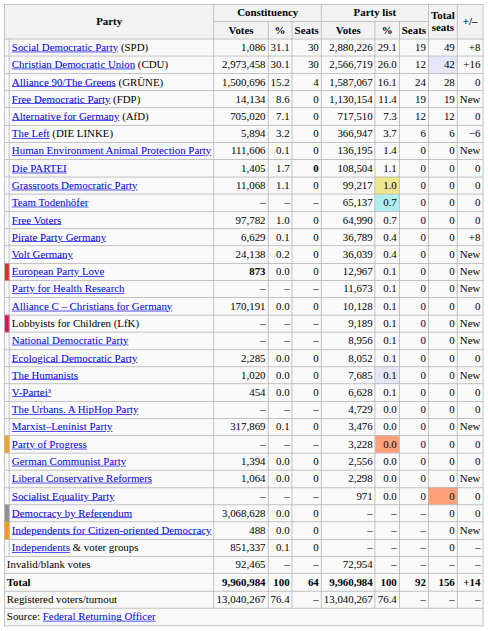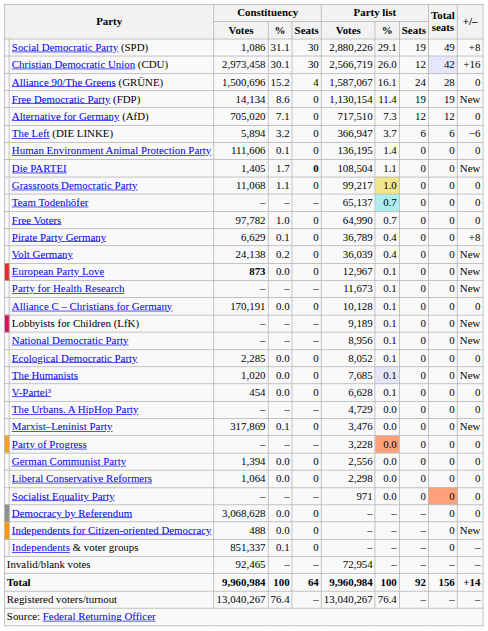Human Environment Animal Protection Party | +/–: New -> 0
Die PARTEI | +/–: 0 -> New
Liberal Conservative Reformers | +/–: New -> 0
